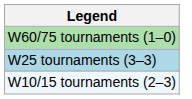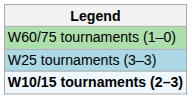row 4 | column 1: normal -> bold
